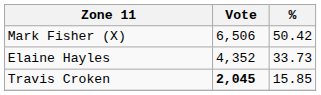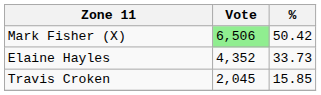Mark Fisher (X) | Vote: no background -> lightgreen background
Travis Croken | Vote: bold -> normal
